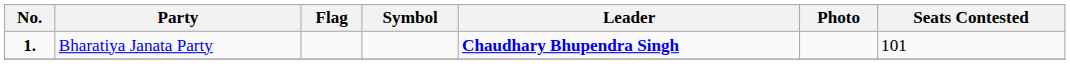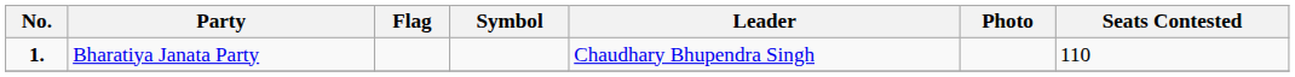Bharatiya Janata Party | Leader: bold -> normal
Bharatiya Janata Party | Seats Contested: 101 -> 110
